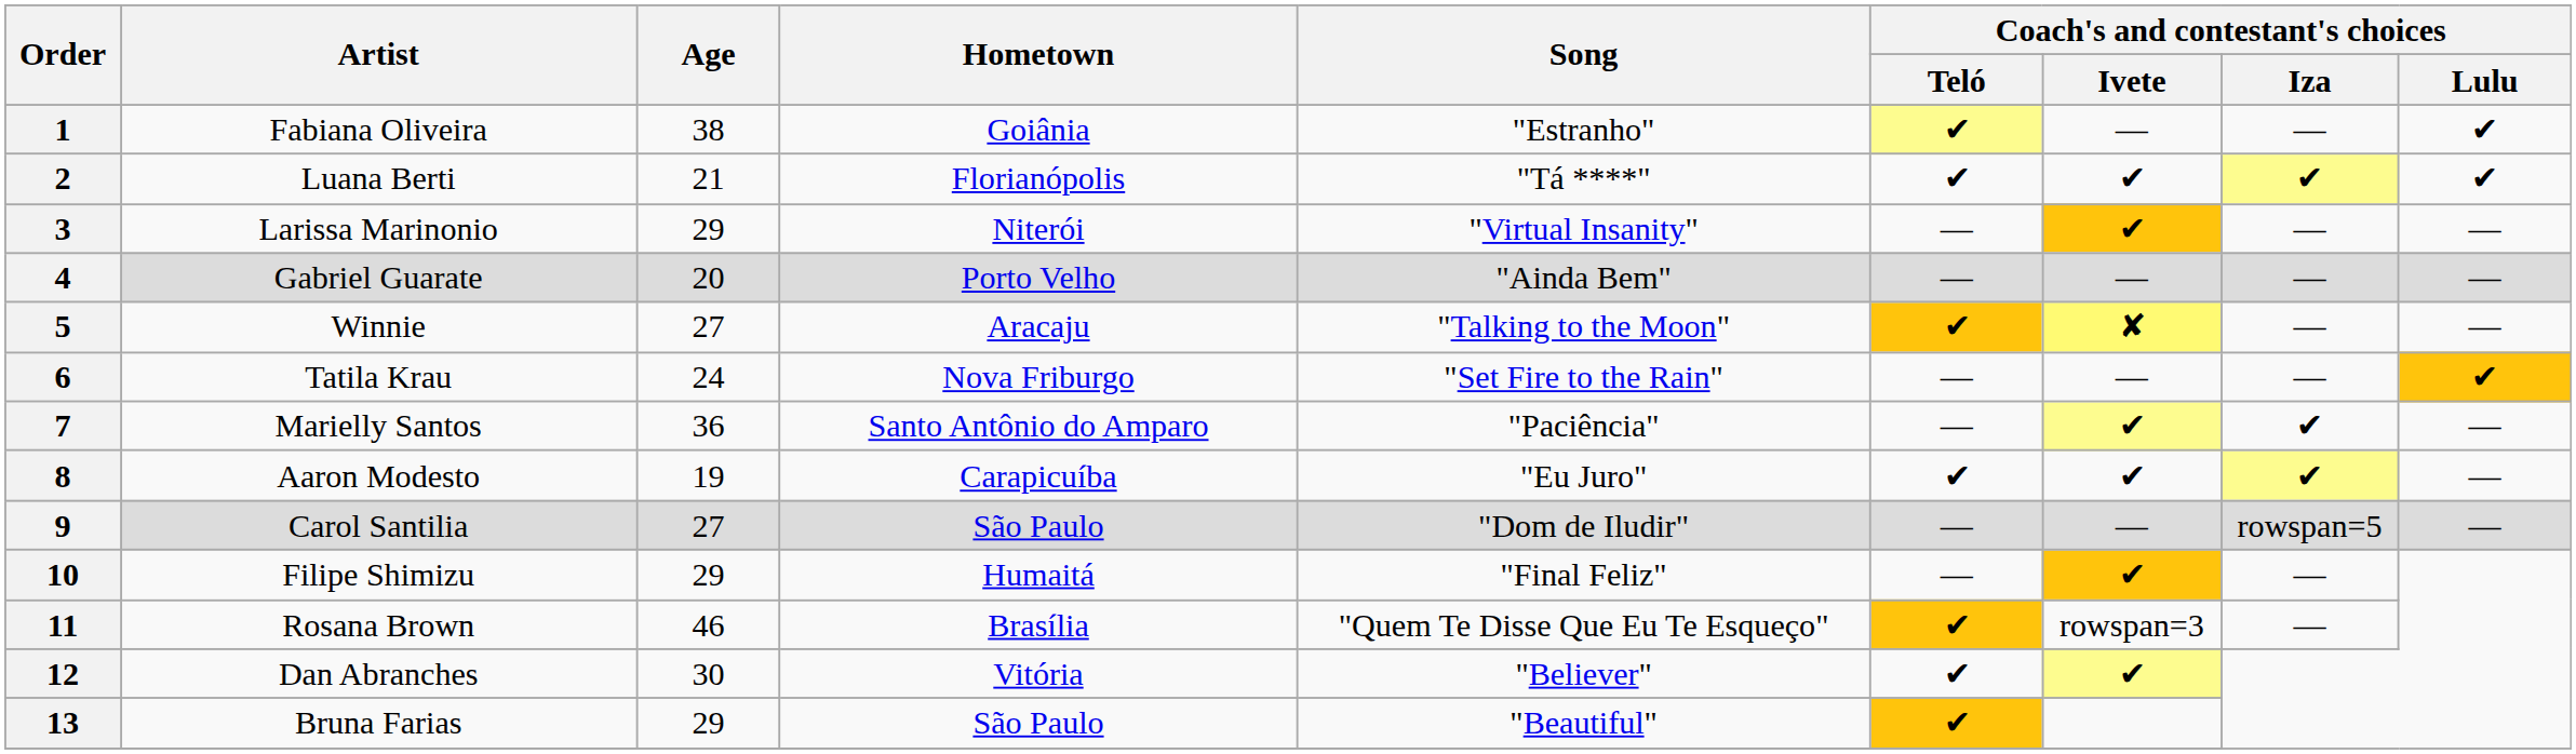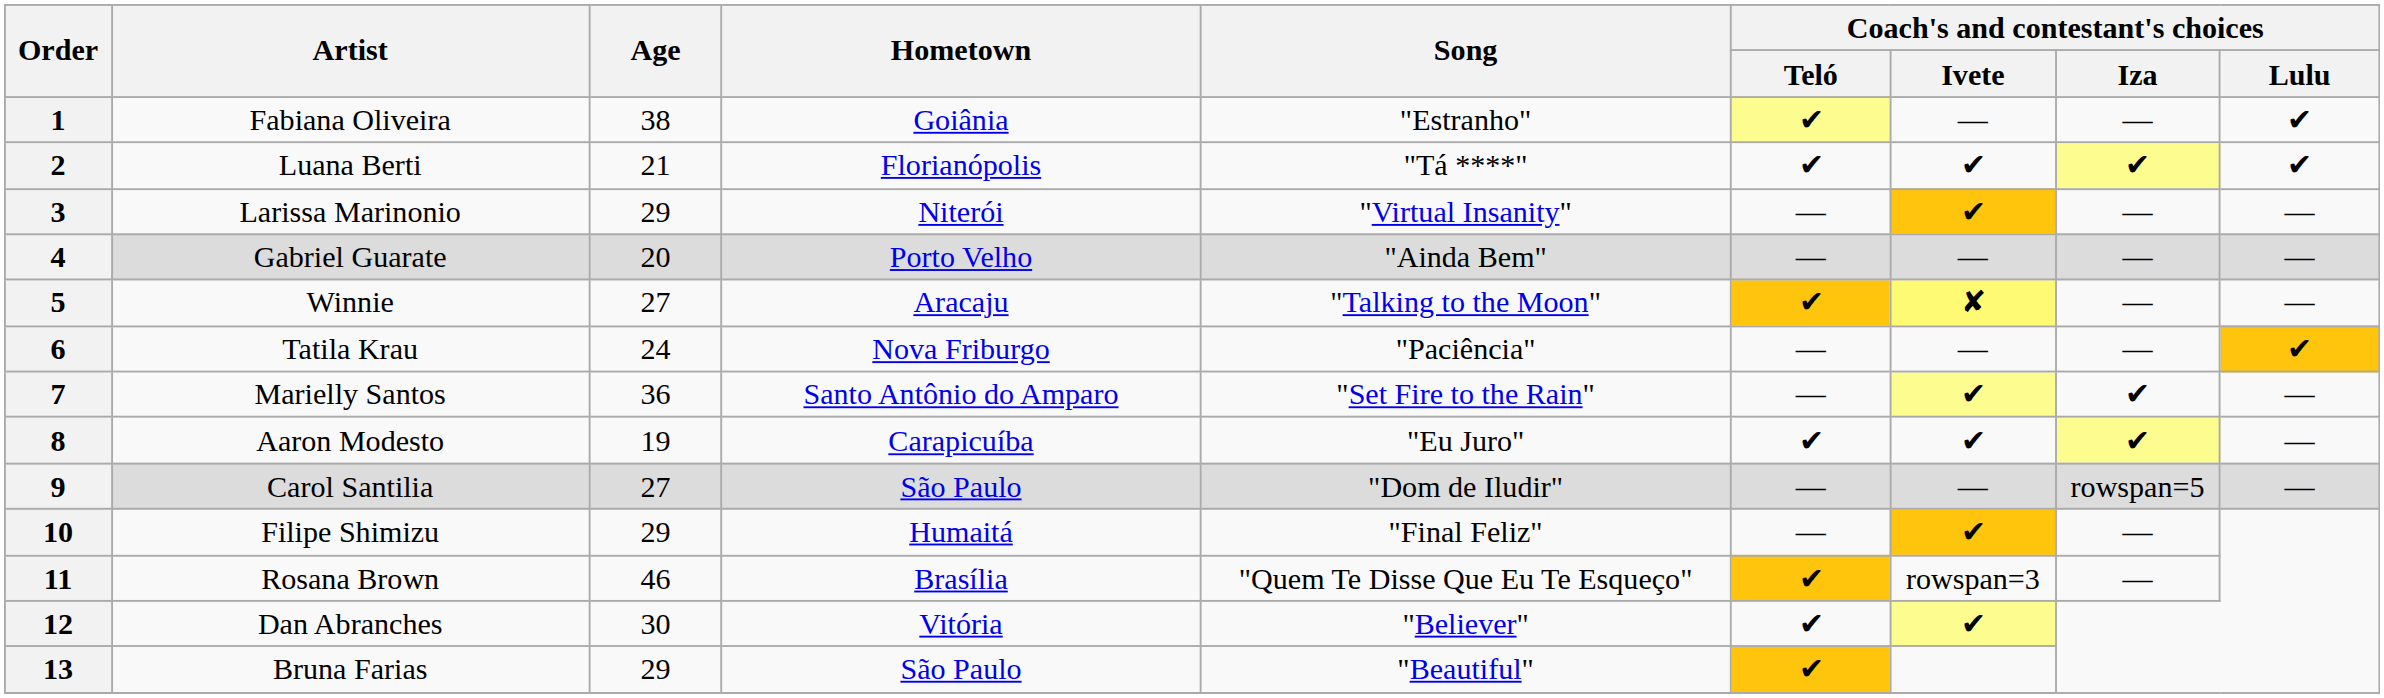6 | Song: "Set Fire to the Rain" -> "Paciência"
7 | Song: "Paciência" -> "Set Fire to the Rain"
